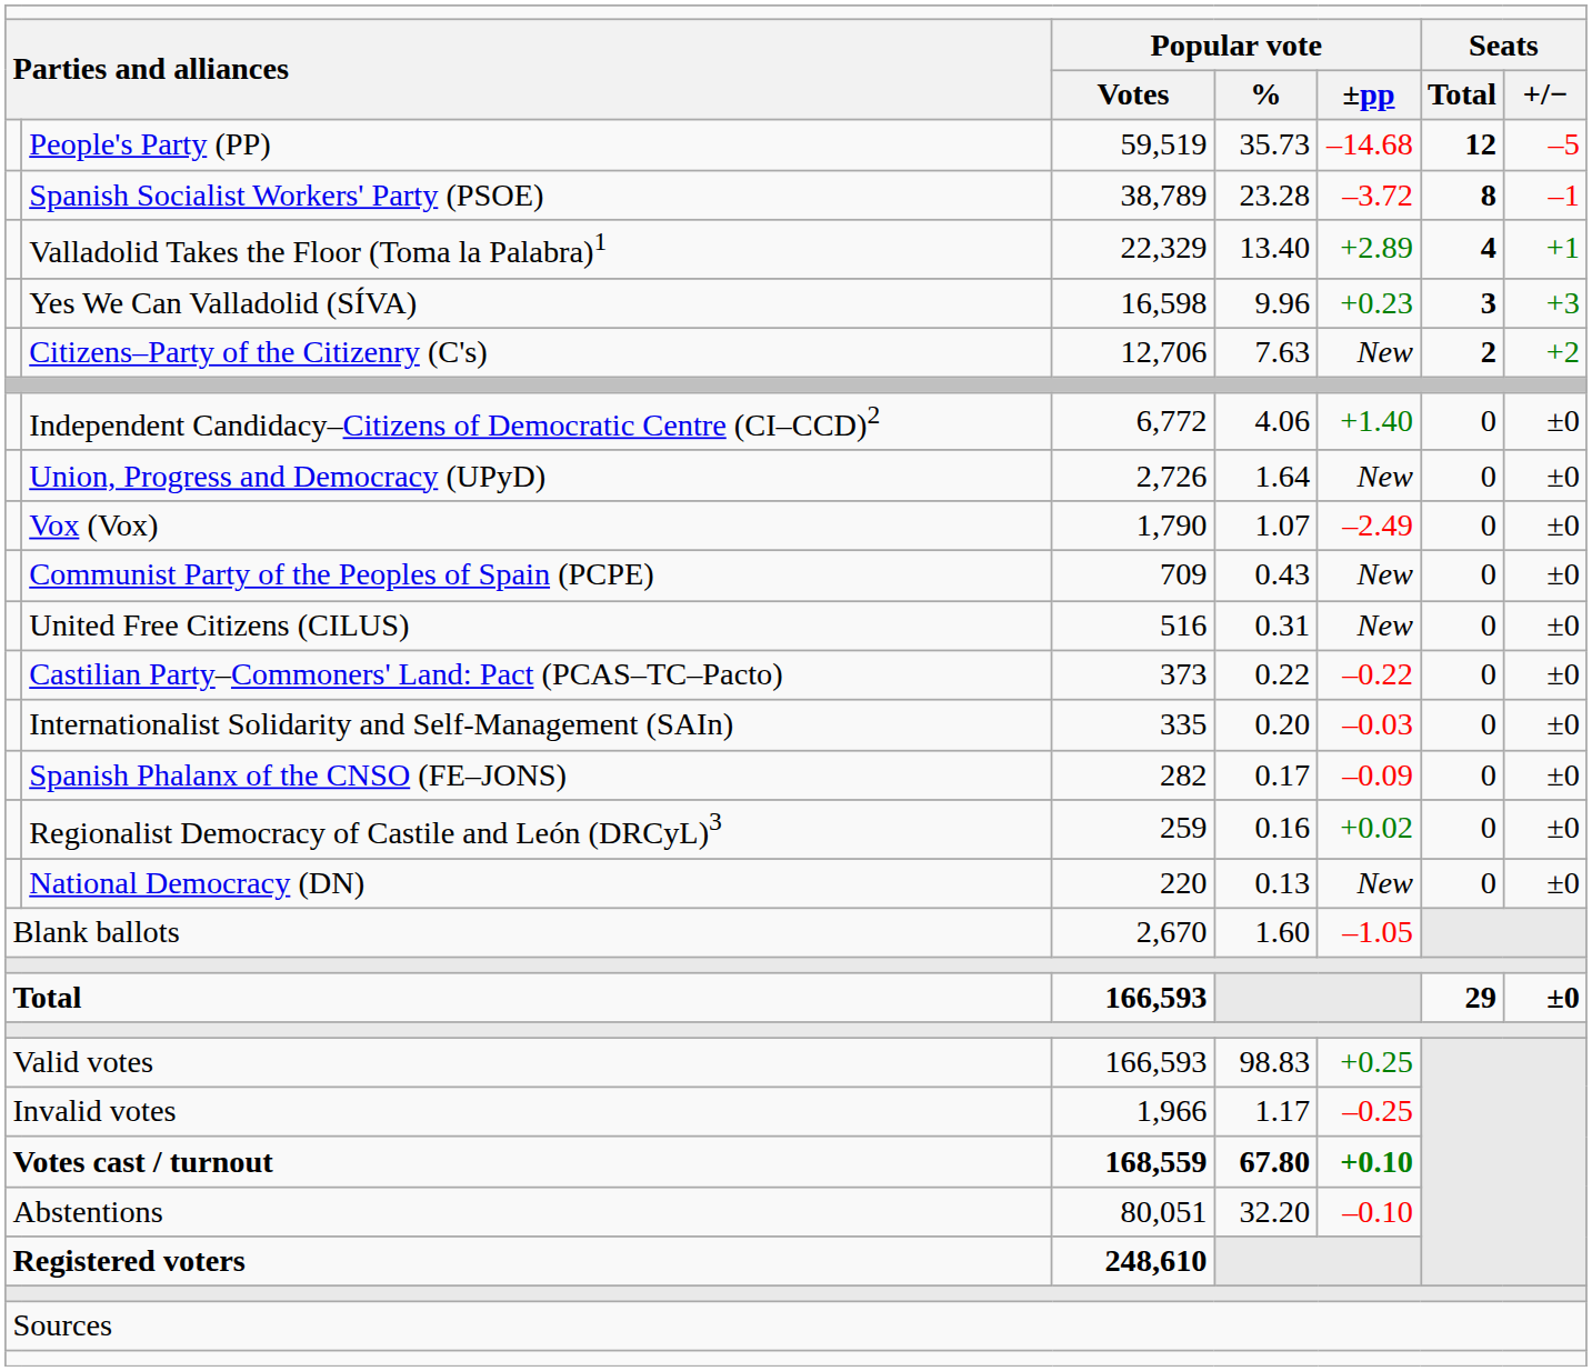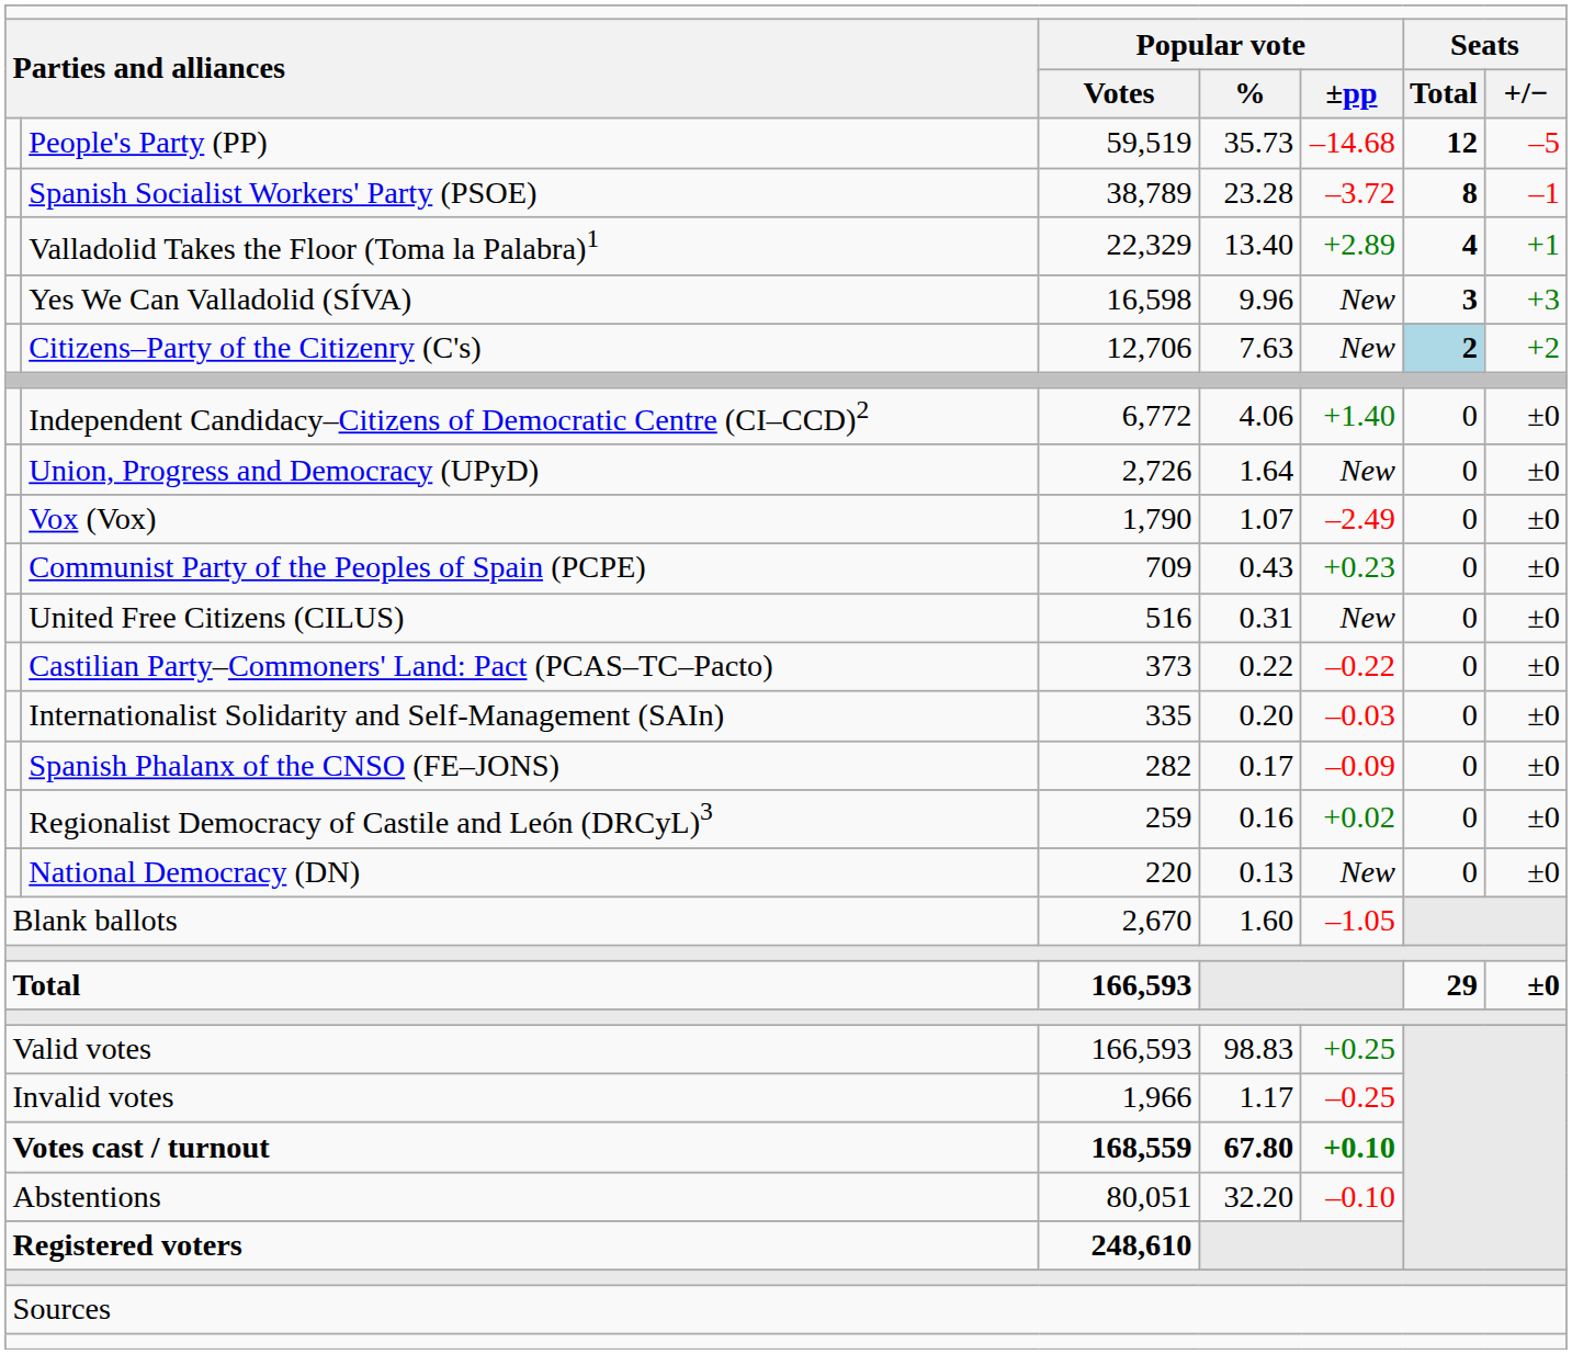Yes We Can Valladolid (SÍVA) | column 5: +0.23 -> New
Citizens–Party of the Citizenry (C's) | column 6: no background -> lightblue background
Communist Party of the Peoples of Spain (PCPE) | column 5: New -> +0.23
